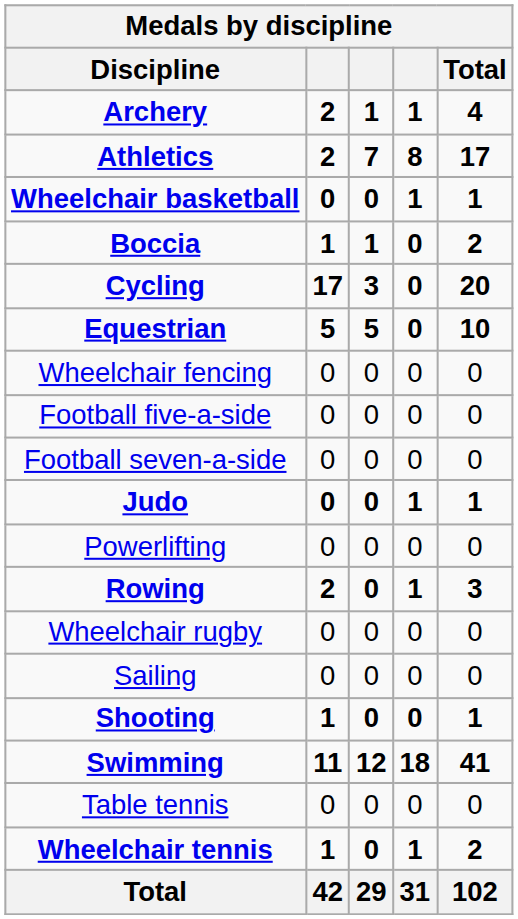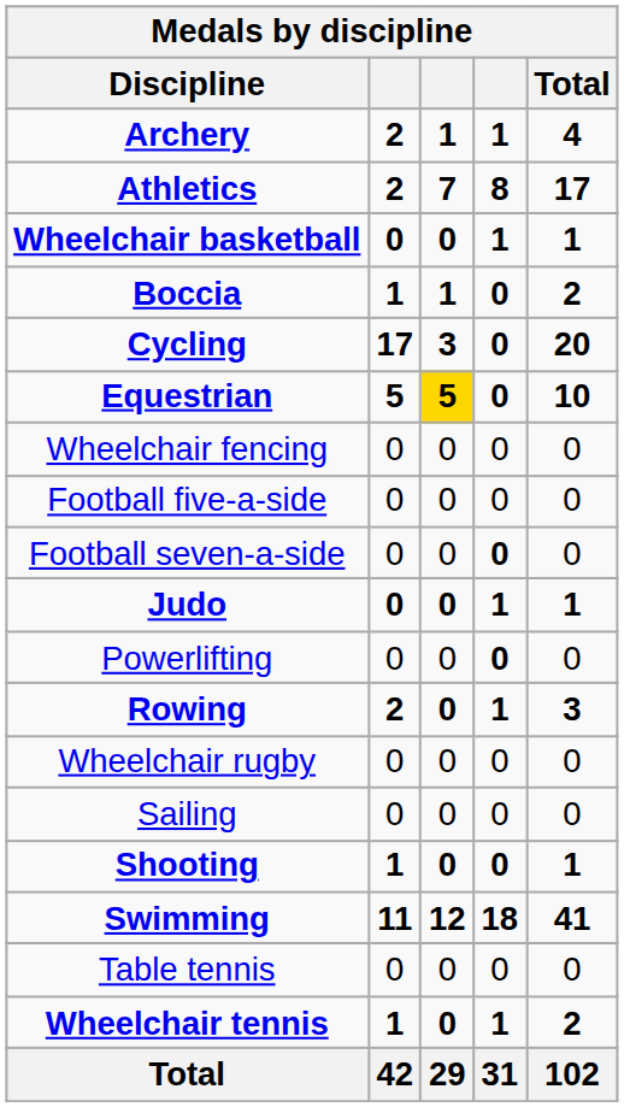Equestrian | column 3: no background -> gold background
Football seven-a-side | column 4: normal -> bold
Powerlifting | column 4: normal -> bold
